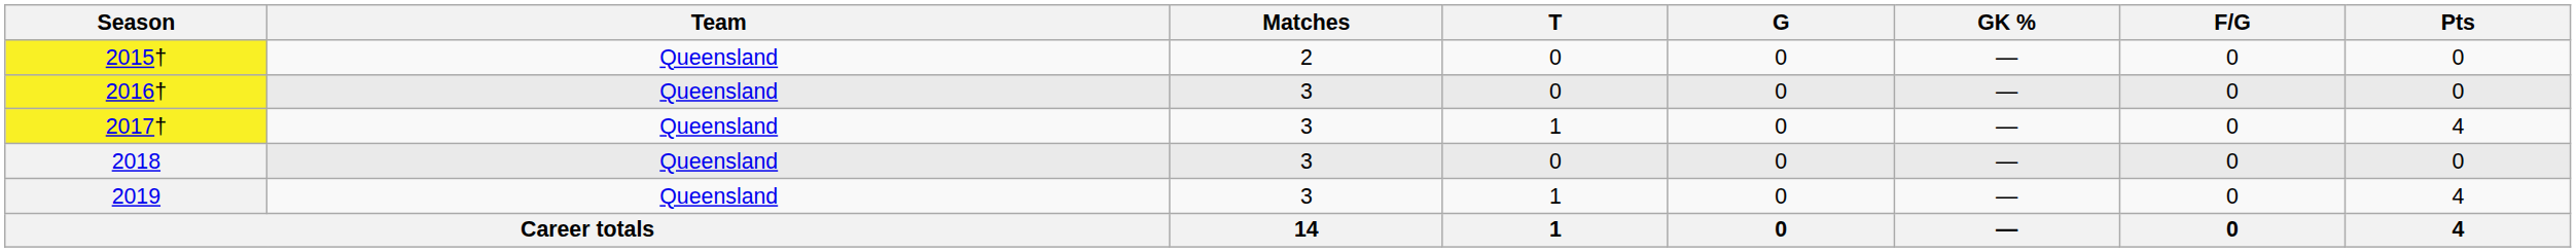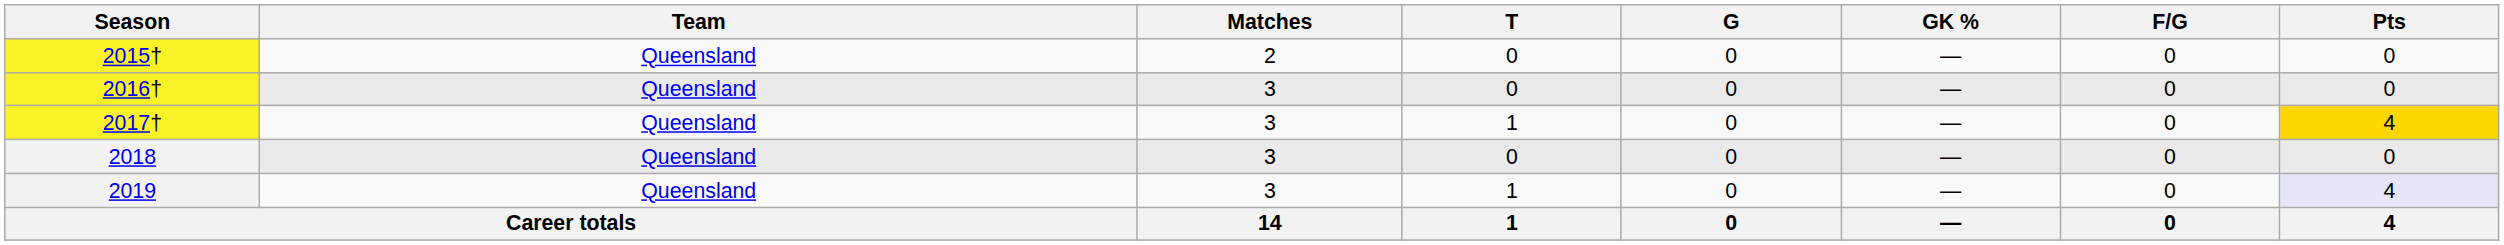2017† | Pts: no background -> gold background
2019 | Pts: no background -> lavender background
